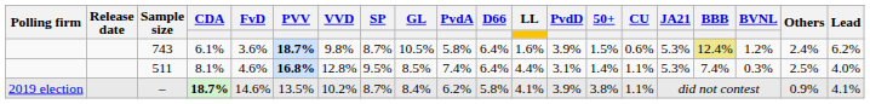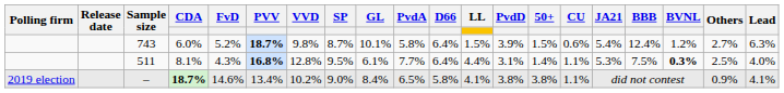743 | CDA: 6.1% -> 6.0%
743 | FvD: 3.6% -> 5.2%
743 | GL: 10.5% -> 10.1%
743 | LL: 1.6% -> 1.5%
743 | JA21: 5.3% -> 5.4%
743 | BBB: khaki background -> no background
743 | Others: 2.4% -> 2.7%
743 | Lead: 6.2% -> 6.3%
511 | FvD: 4.6% -> 4.3%
511 | GL: 8.5% -> 6.1%
511 | PvdA: 7.4% -> 7.7%
511 | BBB: 7.4% -> 7.5%
511 | BVNL: normal -> bold
– | PVV: 13.5% -> 13.4%
– | SP: 8.7% -> 9.0%
– | PvdA: 6.2% -> 6.5%
– | PvdD: 3.9% -> 3.8%
